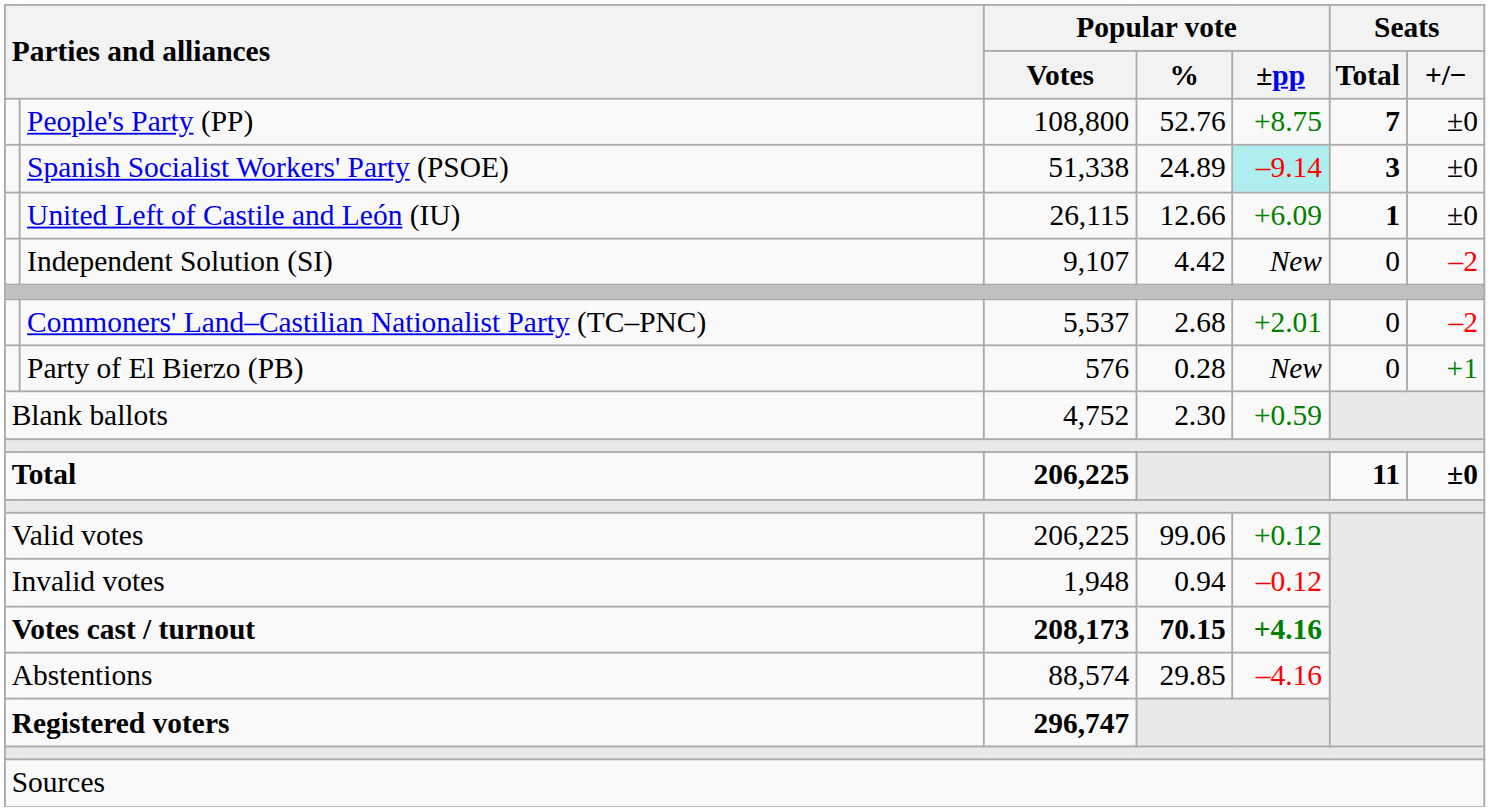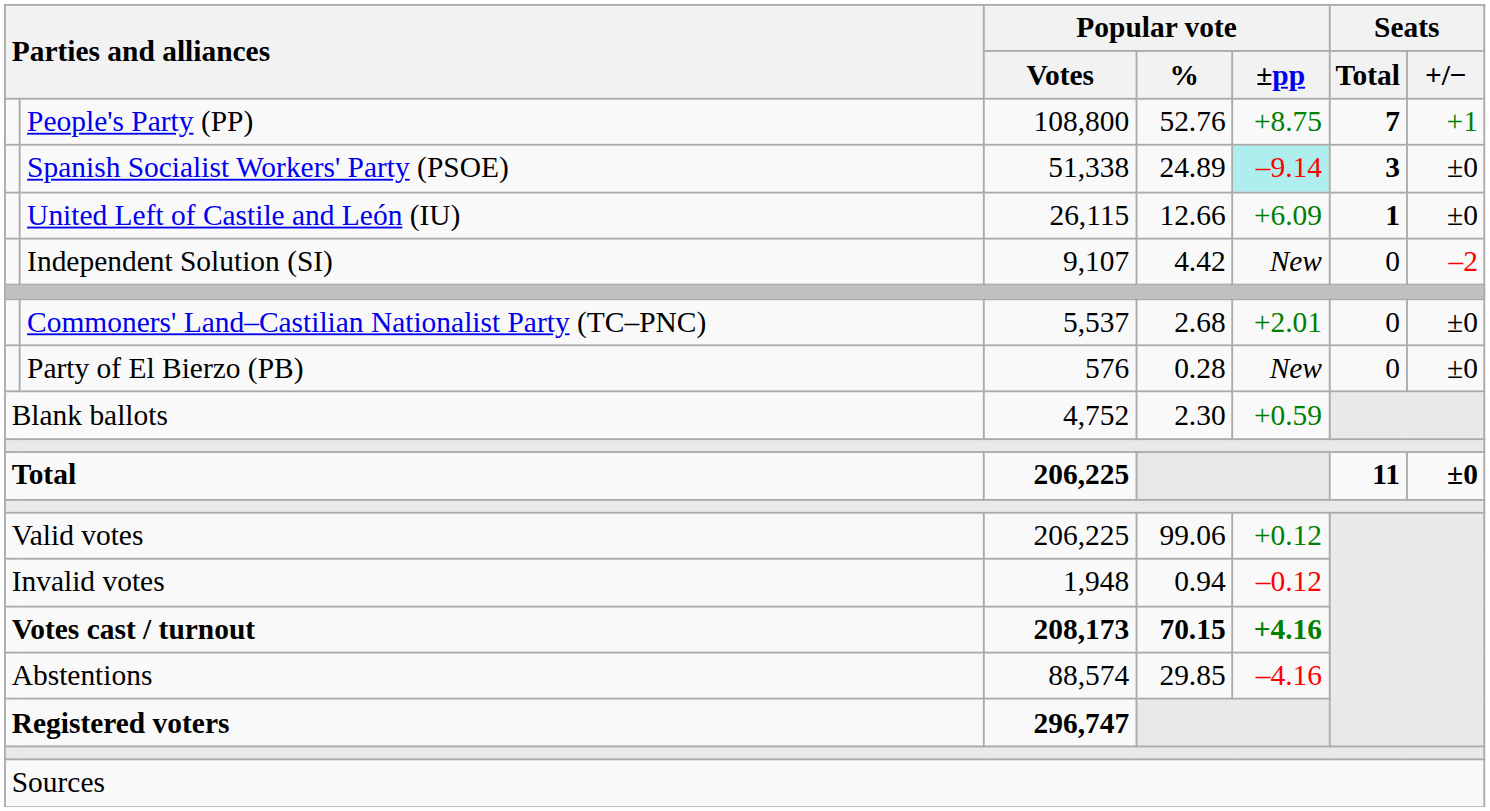People's Party (PP) | Seats / +/−: ±0 -> +1
Commoners' Land–Castilian Nationalist Party (TC–PNC) | Seats / +/−: –2 -> ±0
Party of El Bierzo (PB) | Seats / +/−: +1 -> ±0
